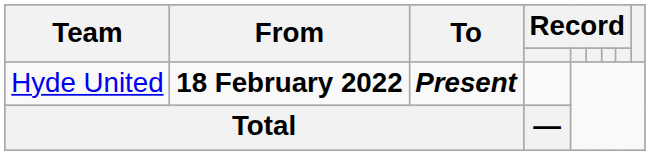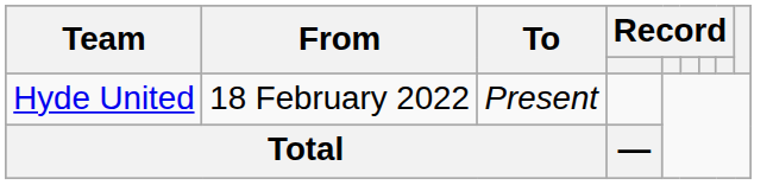Hyde United | From: bold -> normal
Hyde United | To: bold -> normal
